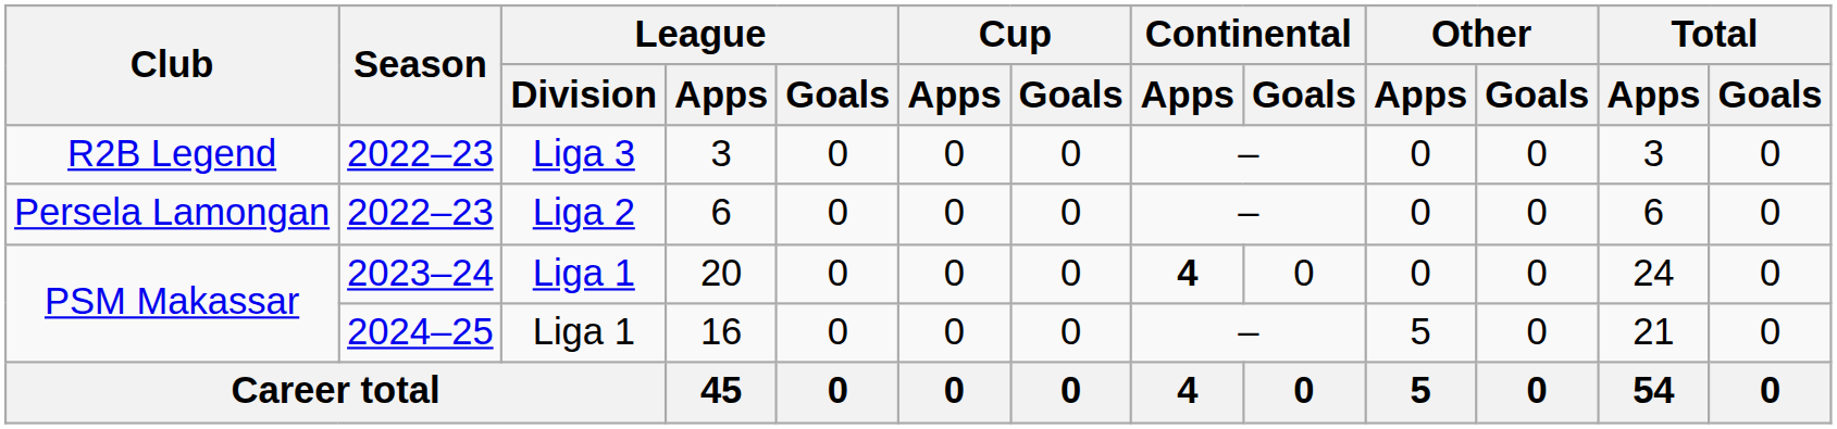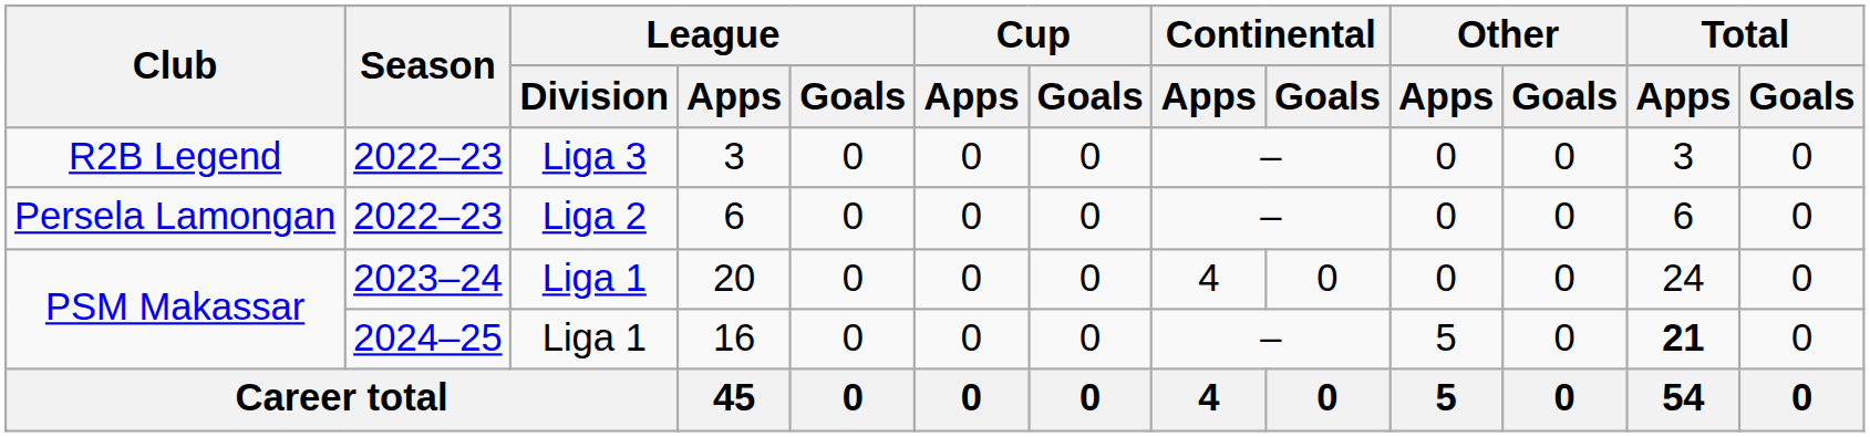20 | Continental / Apps: bold -> normal
16 | Total / Apps: normal -> bold
